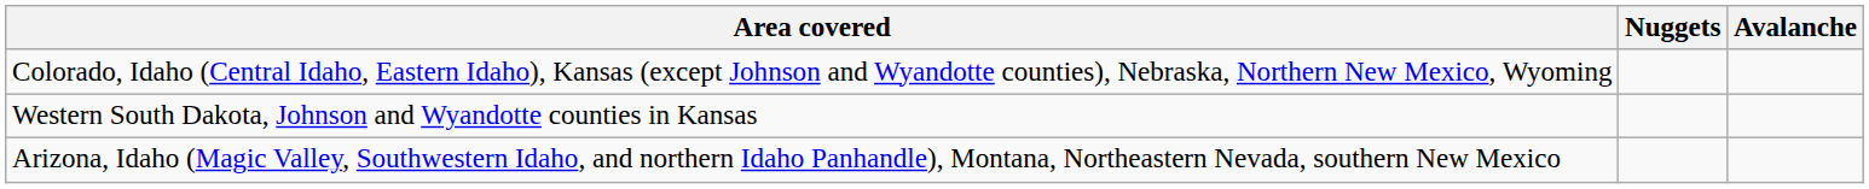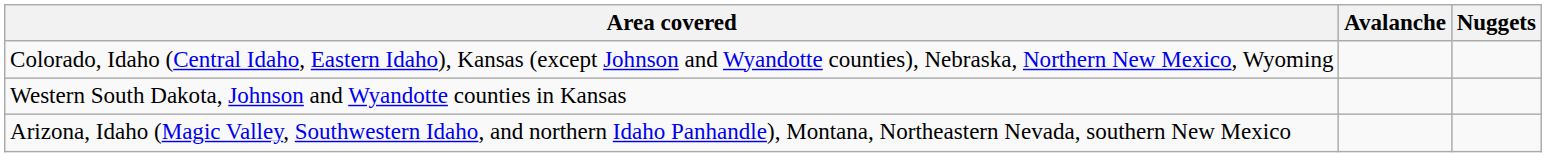columns swapped: Avalanche <-> Nuggets
